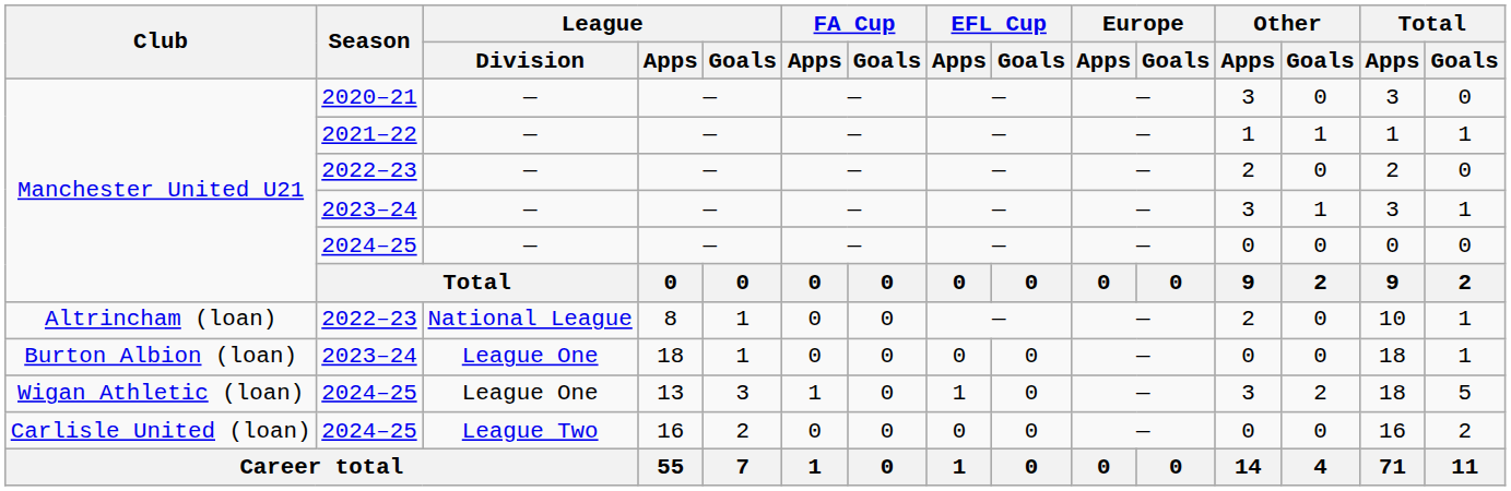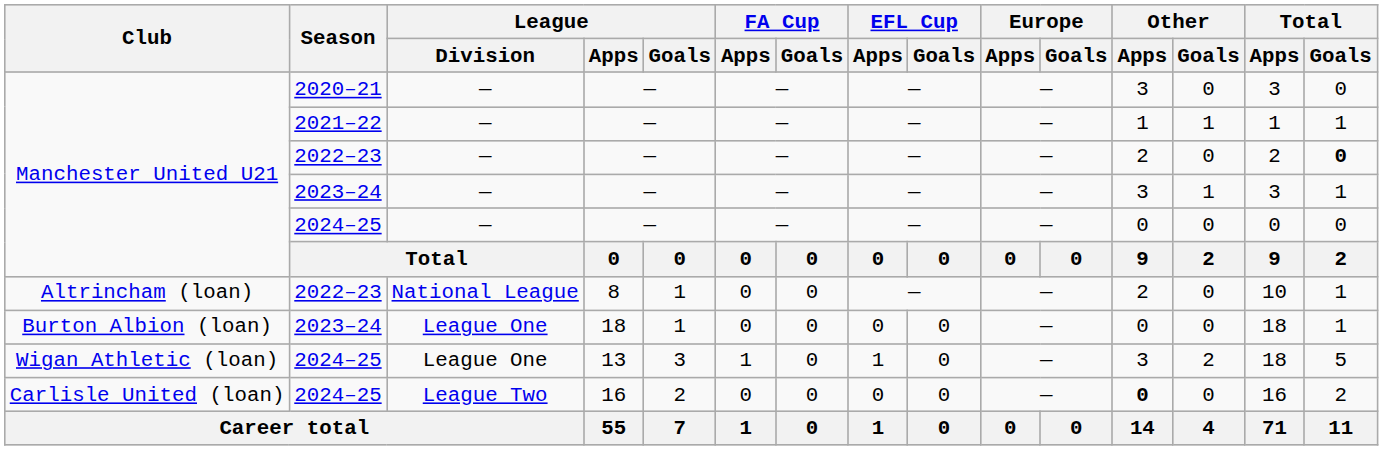Manchester United U21 / 2022–23 | Total / Goals: normal -> bold
Carlisle United (loan) | Other / Apps: normal -> bold
